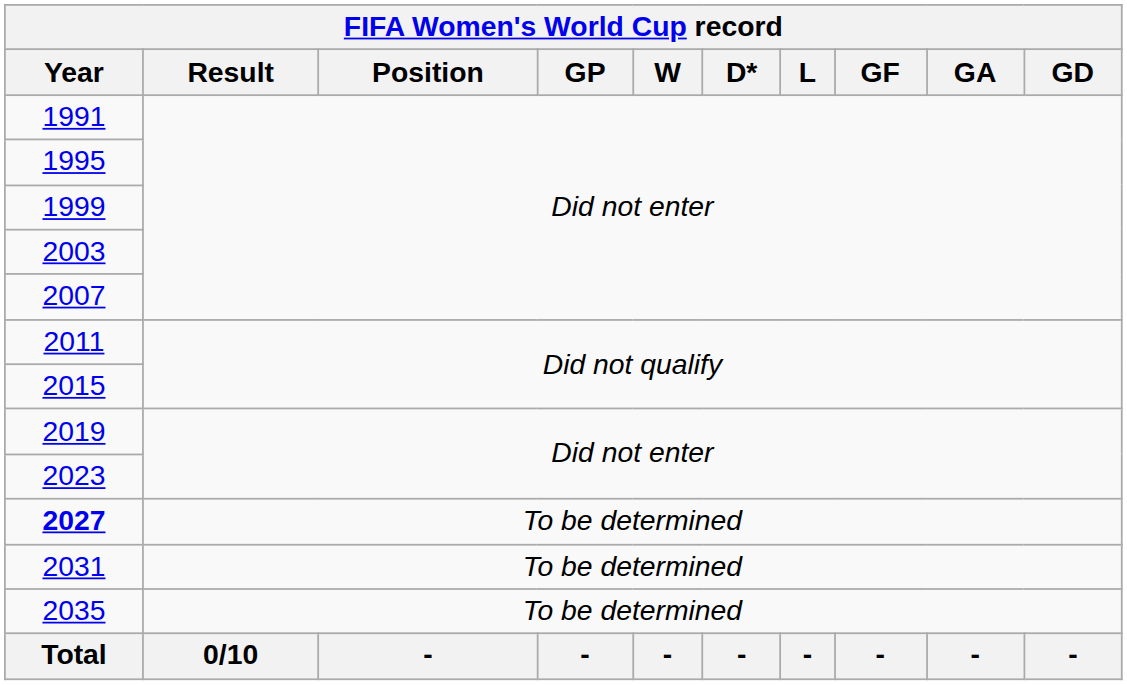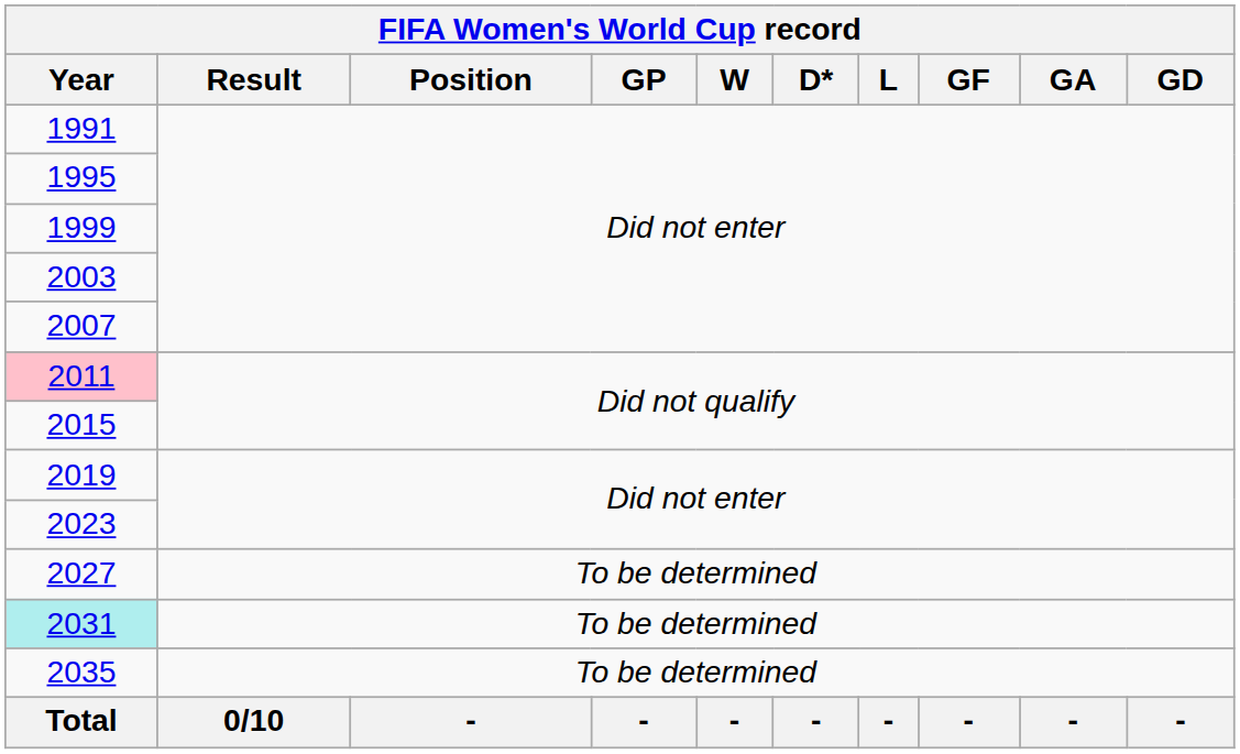2011 | Year: no background -> pink background
2027 | Year: bold -> normal
2031 | Year: no background -> paleturquoise background
